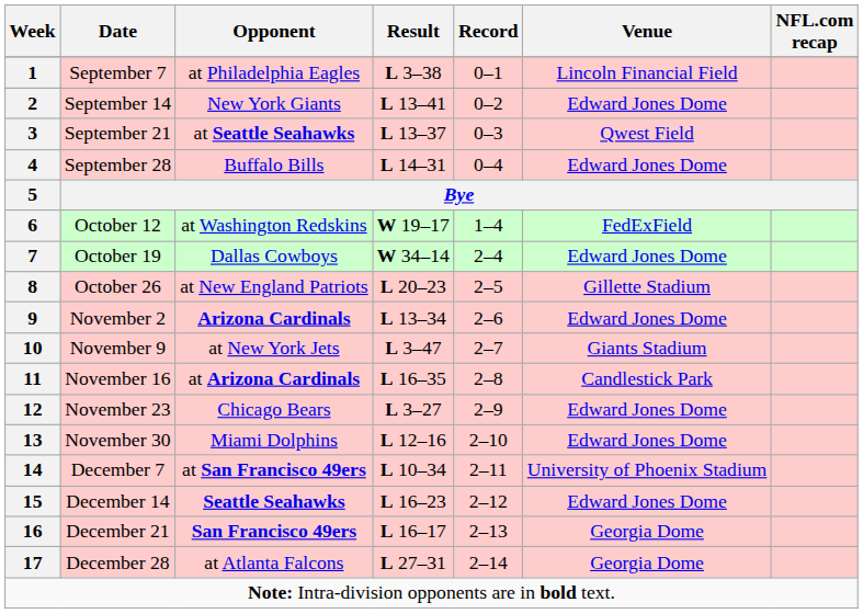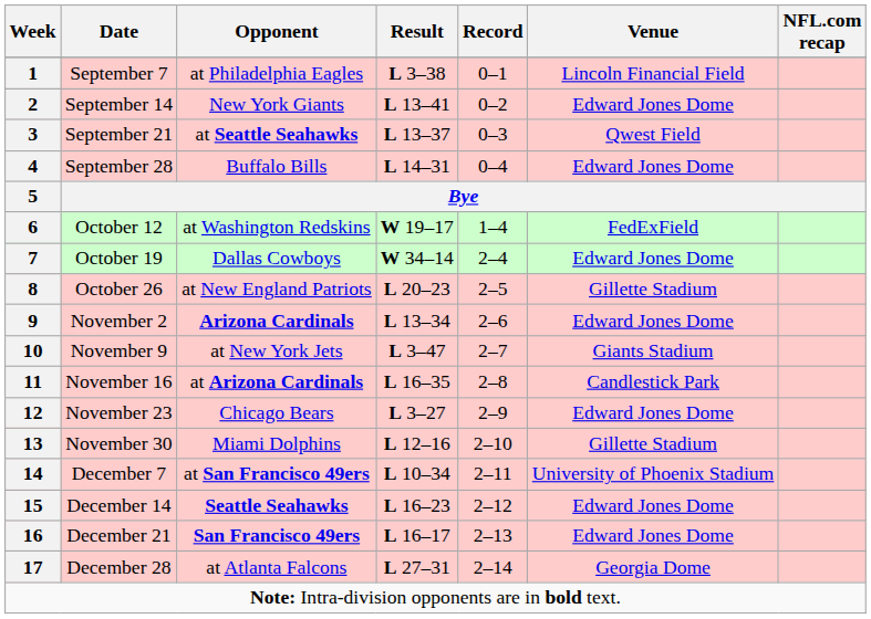13 | Venue: Edward Jones Dome -> Gillette Stadium
16 | Venue: Georgia Dome -> Edward Jones Dome
